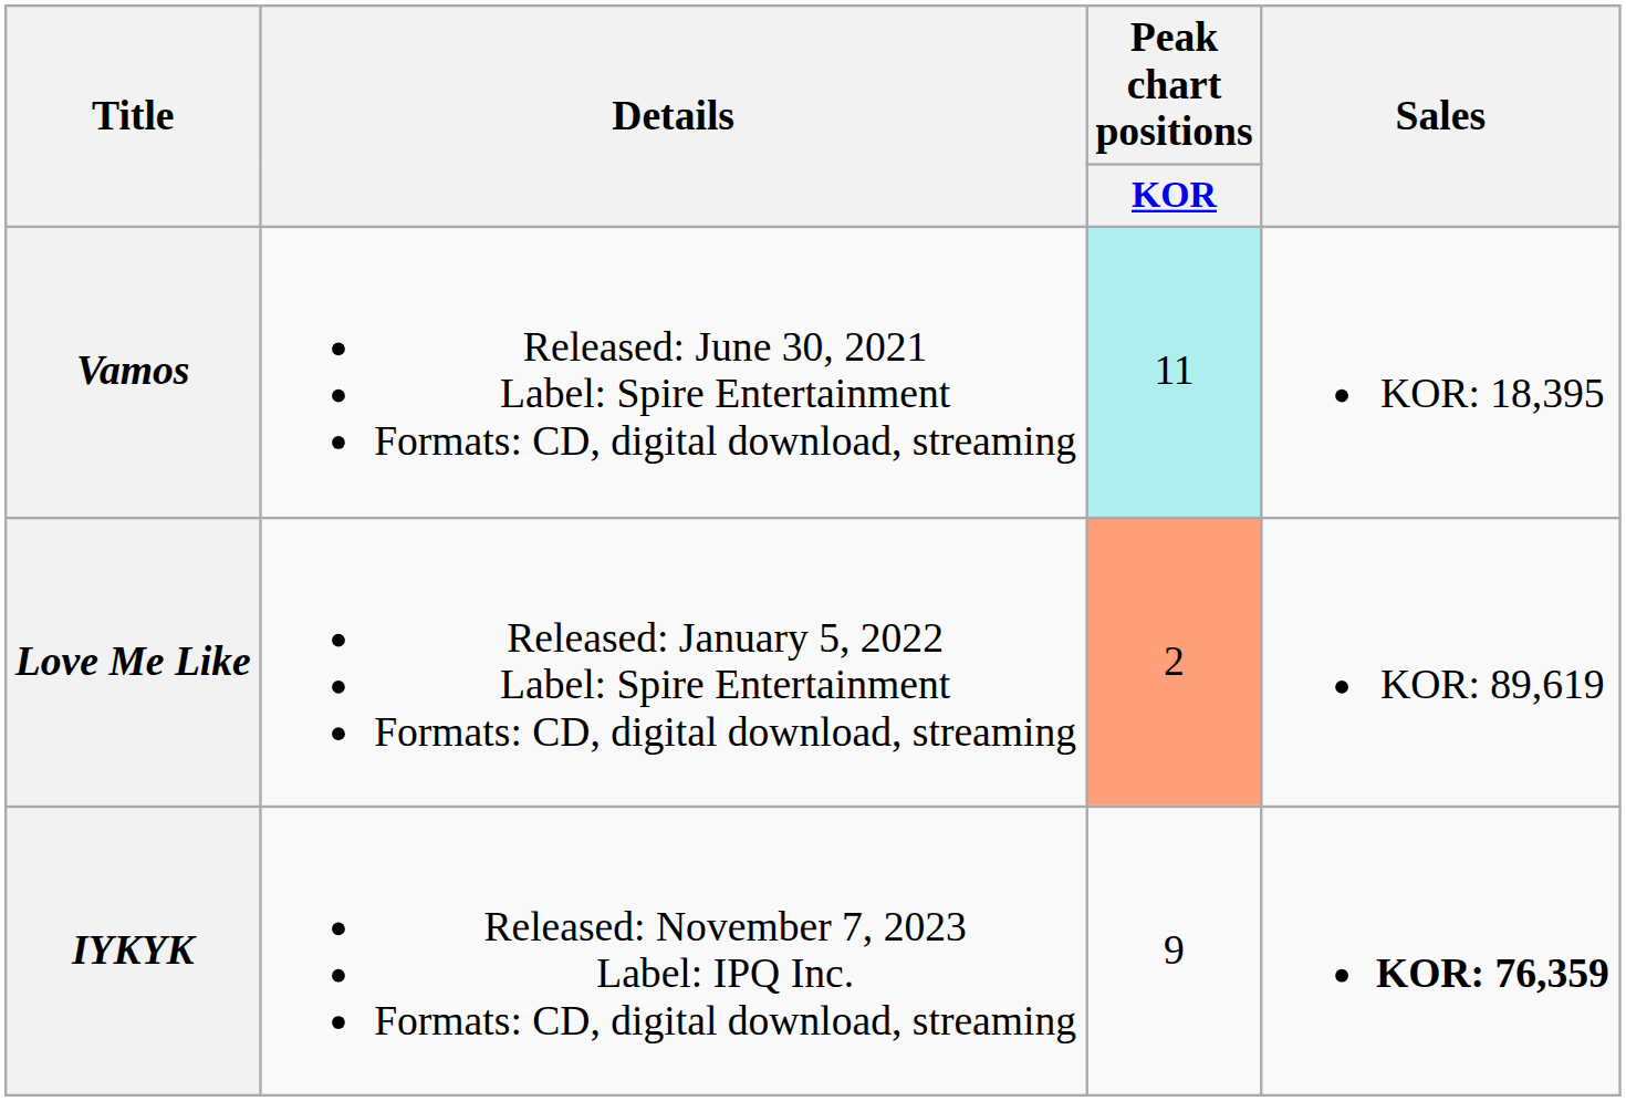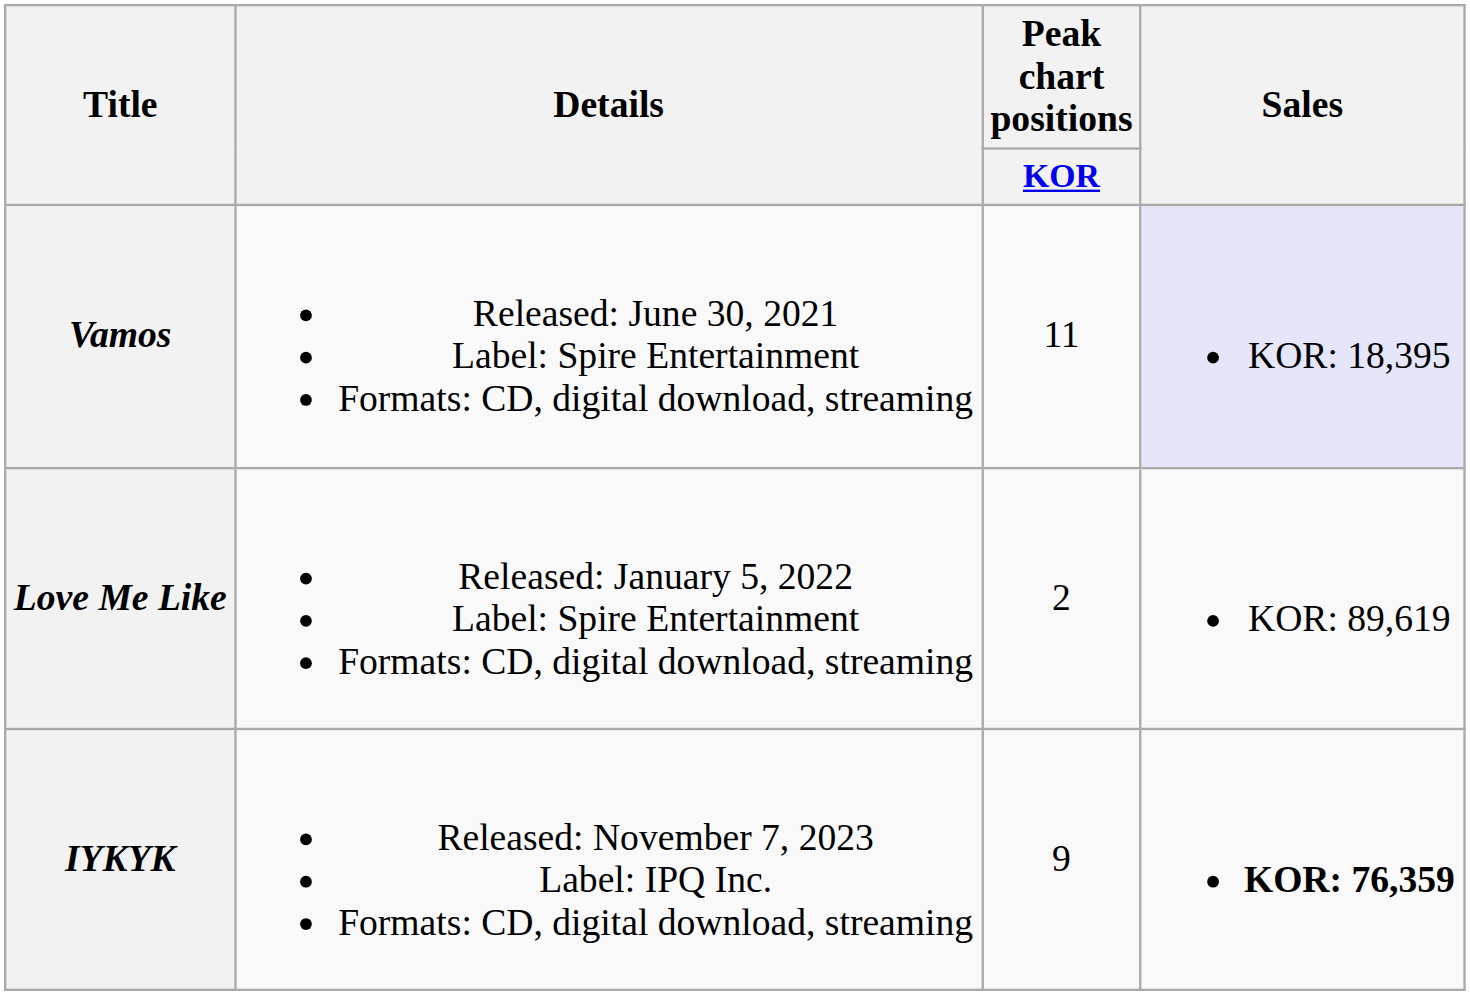Vamos | Peak chart positions / KOR: paleturquoise background -> no background
Vamos | Sales: no background -> lavender background
Love Me Like | Peak chart positions / KOR: lightsalmon background -> no background
